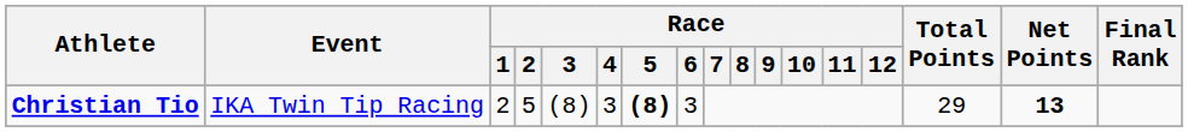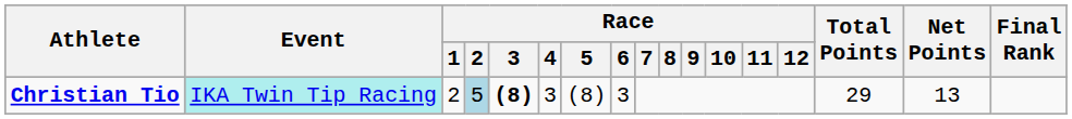Christian Tio | Event: no background -> paleturquoise background
Christian Tio | Race / 2: no background -> lightblue background
Christian Tio | Race / 3: normal -> bold
Christian Tio | Race / 5: bold -> normal
Christian Tio | Net Points: bold -> normal
